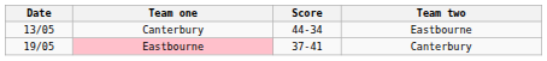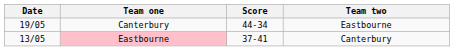row 2 | Date: 13/05 -> 19/05
row 3 | Date: 19/05 -> 13/05
